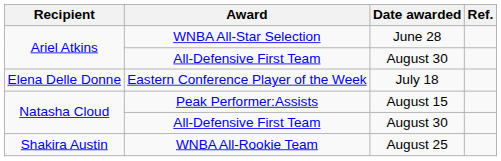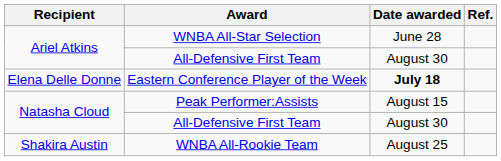Eastern Conference Player of the Week | Date awarded: normal -> bold
